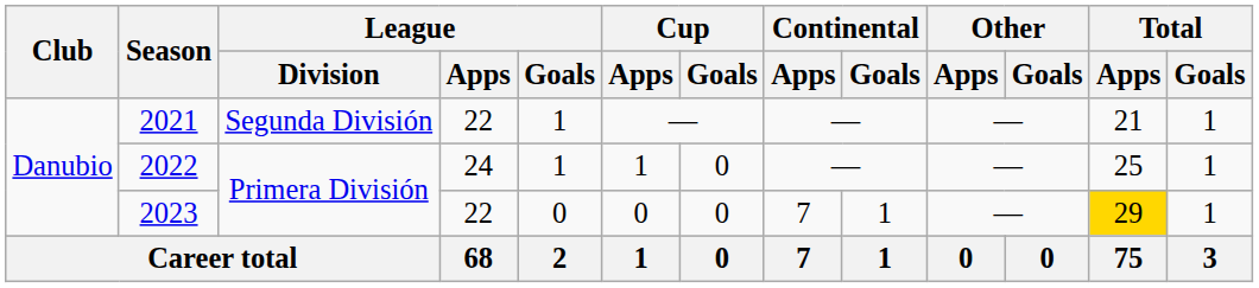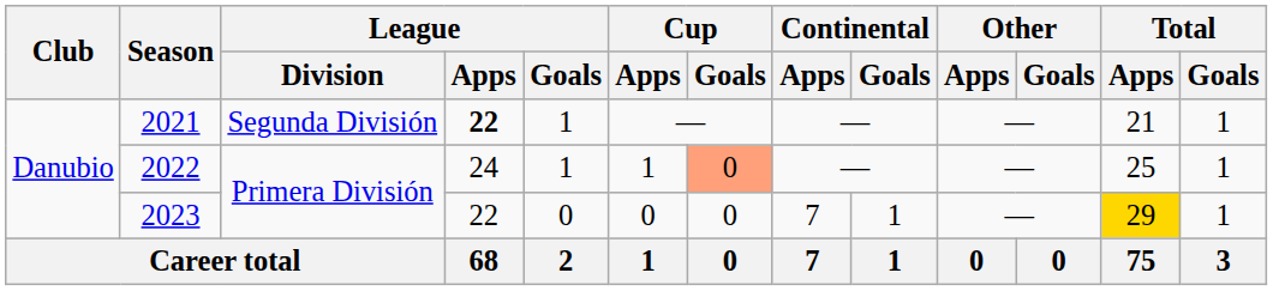2021 | League / Apps: normal -> bold
2022 | Cup / Goals: no background -> lightsalmon background
